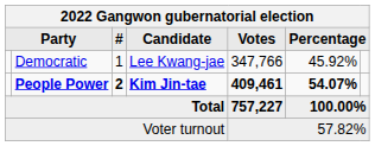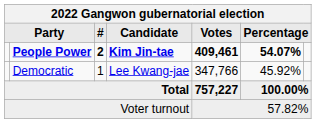rows swapped: People Power <-> Democratic
